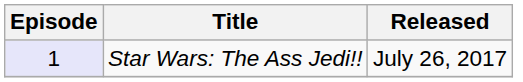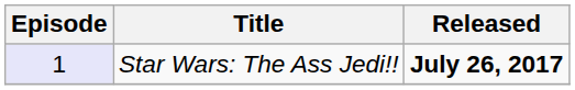Star Wars: The Ass Jedi!! | Released: normal -> bold
